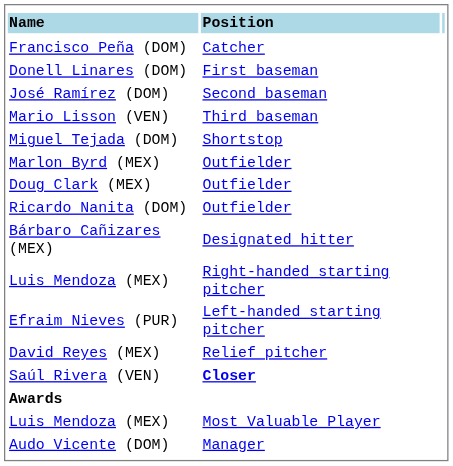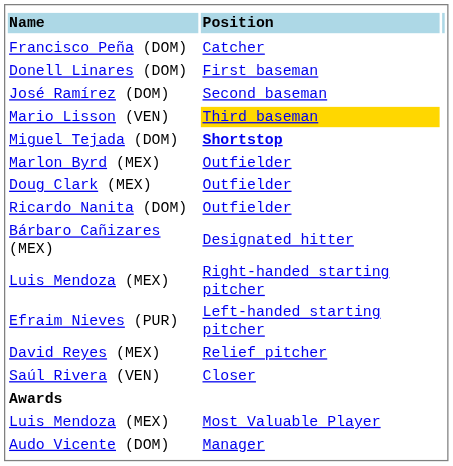Mario Lisson (VEN) | column 2: no background -> gold background
Miguel Tejada (DOM) | column 2: normal -> bold
Saúl Rivera (VEN) | column 2: bold -> normal
